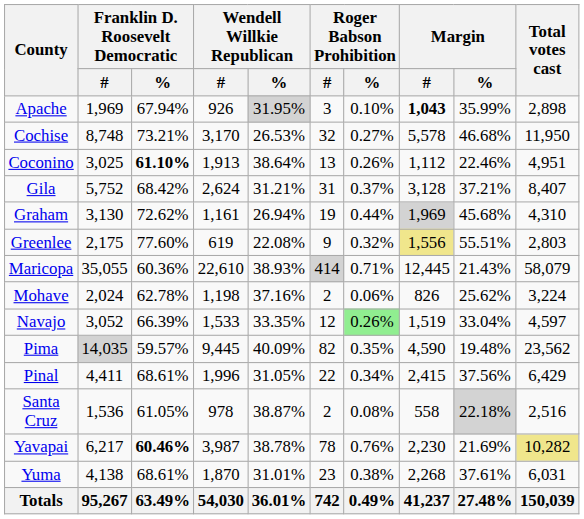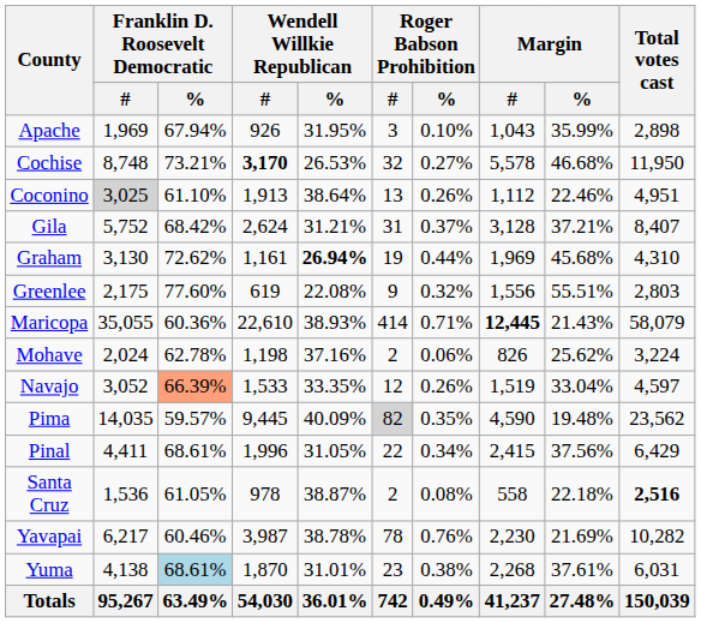Apache | Wendell Willkie Republican / %: lightgrey background -> no background
Apache | Margin / #: bold -> normal
Cochise | Wendell Willkie Republican / #: normal -> bold
Coconino | Franklin D. Roosevelt Democratic / #: no background -> lightgrey background
Coconino | Franklin D. Roosevelt Democratic / %: bold -> normal
Graham | Wendell Willkie Republican / %: normal -> bold
Graham | Margin / #: lightgrey background -> no background
Greenlee | Margin / #: khaki background -> no background
Maricopa | Roger Babson Prohibition / #: lightgrey background -> no background
Maricopa | Margin / #: normal -> bold
Navajo | Franklin D. Roosevelt Democratic / %: no background -> lightsalmon background
Navajo | Roger Babson Prohibition / %: lightgreen background -> no background
Pima | Franklin D. Roosevelt Democratic / #: lightgrey background -> no background
Pima | Roger Babson Prohibition / #: no background -> lightgrey background
Santa Cruz | Margin / %: lightgrey background -> no background
Santa Cruz | Total votes cast: normal -> bold
Yavapai | Franklin D. Roosevelt Democratic / %: bold -> normal
Yavapai | Total votes cast: khaki background -> no background
Yuma | Franklin D. Roosevelt Democratic / %: no background -> lightblue background
